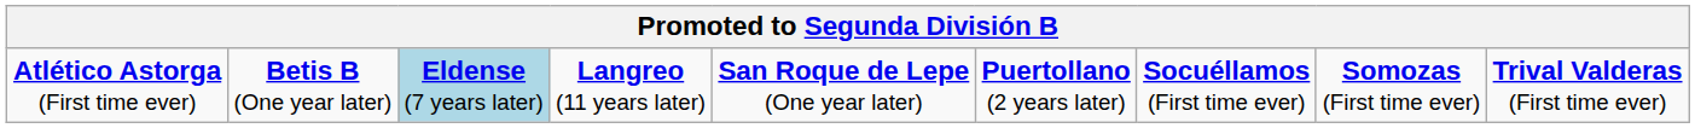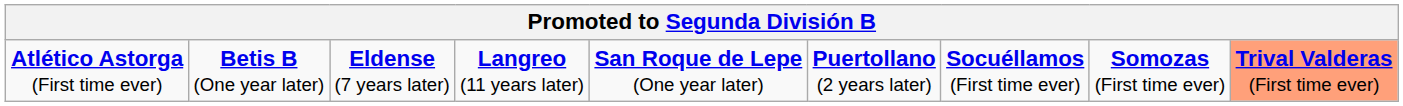Atlético Astorga (First time ever) | column 3: lightblue background -> no background
Atlético Astorga (First time ever) | column 9: no background -> lightsalmon background
